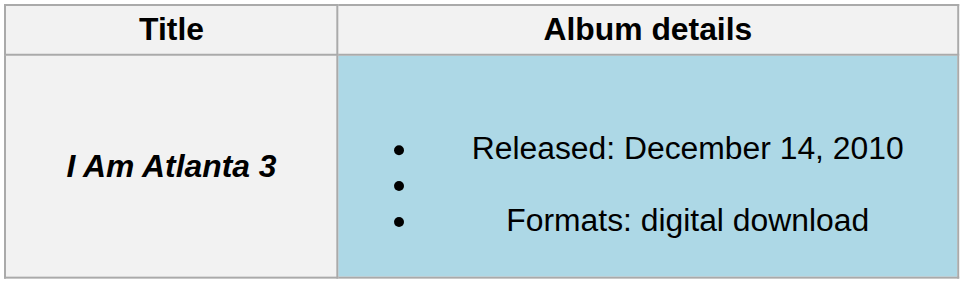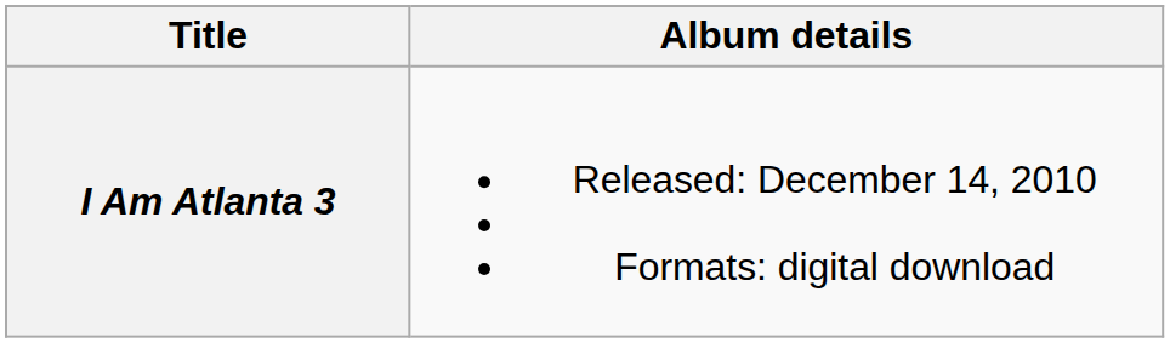I Am Atlanta 3 | Album details: lightblue background -> no background
